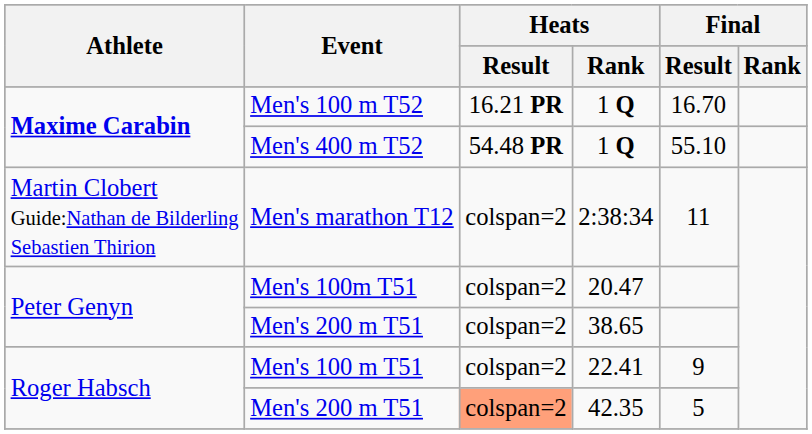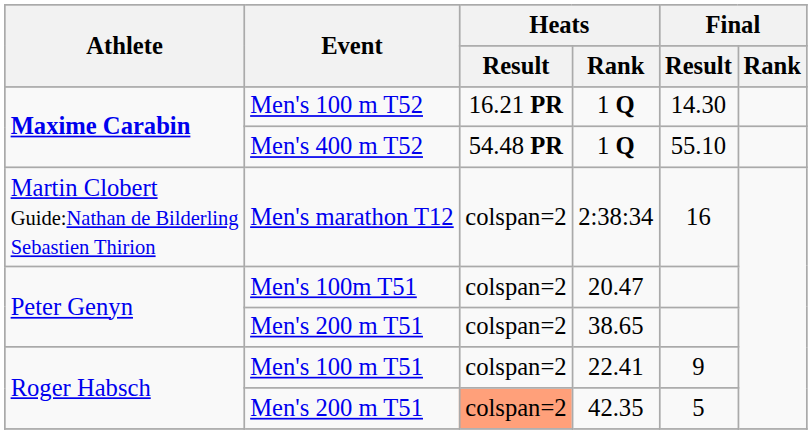Men's 100 m T52 | Final / Result: 16.70 -> 14.30
Men's marathon T12 | Final / Result: 11 -> 16
